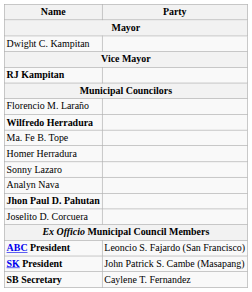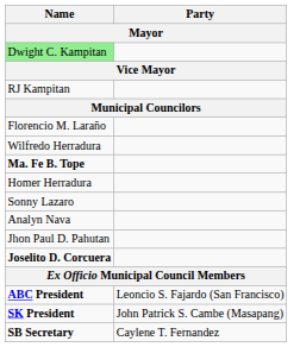Dwight C. Kampitan | Name / Mayor: no background -> lightgreen background
RJ Kampitan | Name / Mayor: bold -> normal
Wilfredo Herradura | Name / Mayor: bold -> normal
Ma. Fe B. Tope | Name / Mayor: normal -> bold
Jhon Paul D. Pahutan | Name / Mayor: bold -> normal
Joselito D. Corcuera | Name / Mayor: normal -> bold
